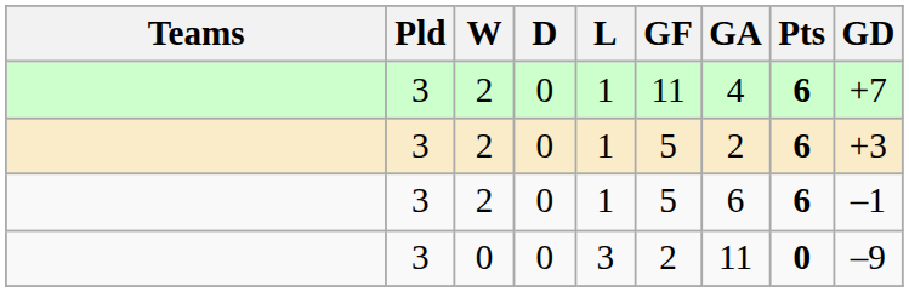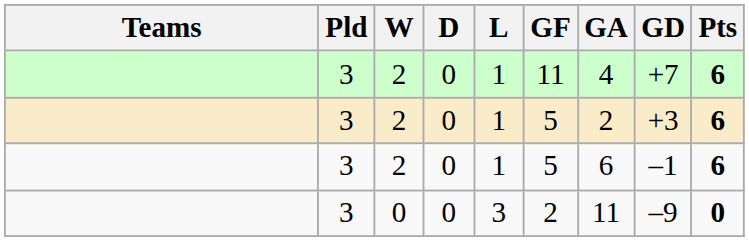columns swapped: GD <-> Pts
